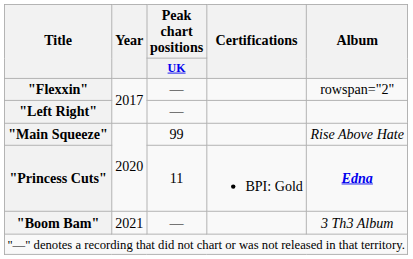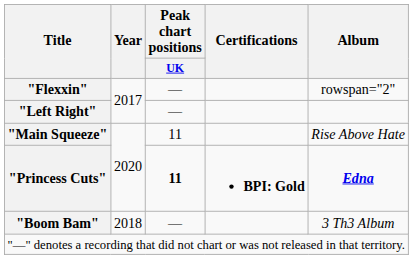"Main Squeeze" | Peak chart positions / UK: 99 -> 11
"Princess Cuts" | Peak chart positions / UK: normal -> bold
"Princess Cuts" | Certifications: normal -> bold
"Boom Bam" | Year: 2021 -> 2018
